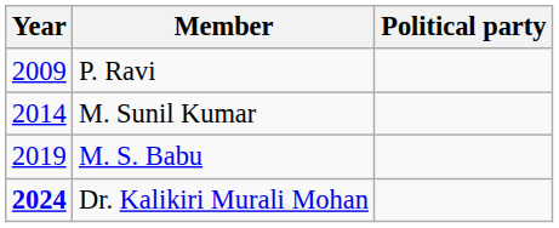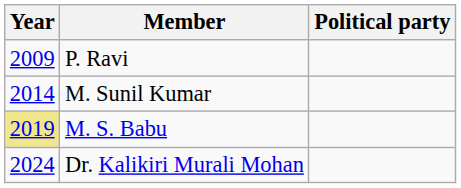M. S. Babu | Year: no background -> khaki background
Dr. Kalikiri Murali Mohan | Year: bold -> normal
